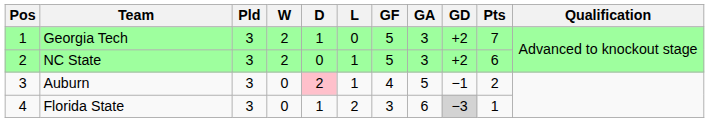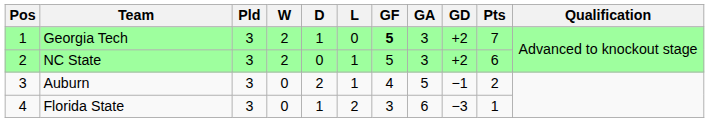Georgia Tech | GF: normal -> bold
Auburn | D: pink background -> no background
Florida State | GD: lightgrey background -> no background
